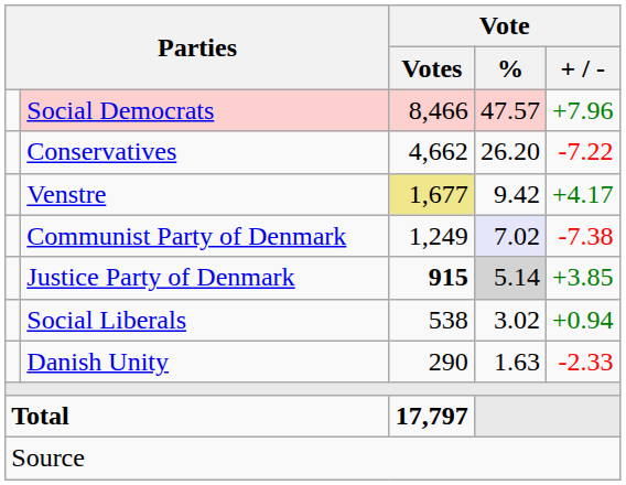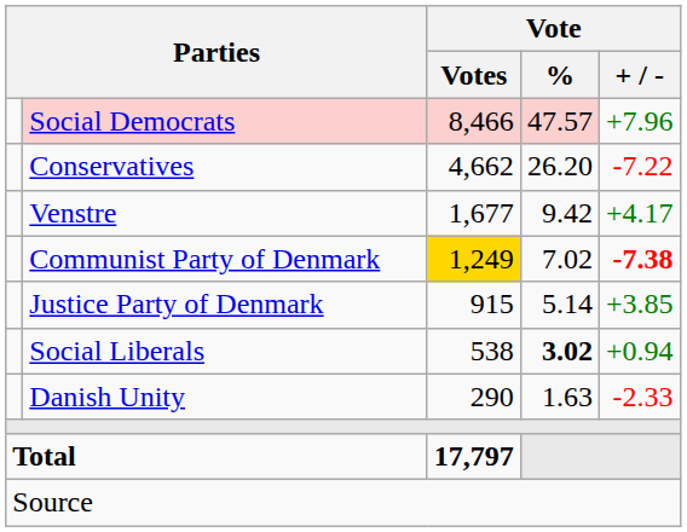Venstre | Vote / Votes: khaki background -> no background
Communist Party of Denmark | Vote / Votes: no background -> gold background
Communist Party of Denmark | Vote / %: lavender background -> no background
Communist Party of Denmark | Vote / + / -: normal -> bold
Justice Party of Denmark | Vote / Votes: bold -> normal
Justice Party of Denmark | Vote / %: lightgrey background -> no background
Social Liberals | Vote / %: normal -> bold
